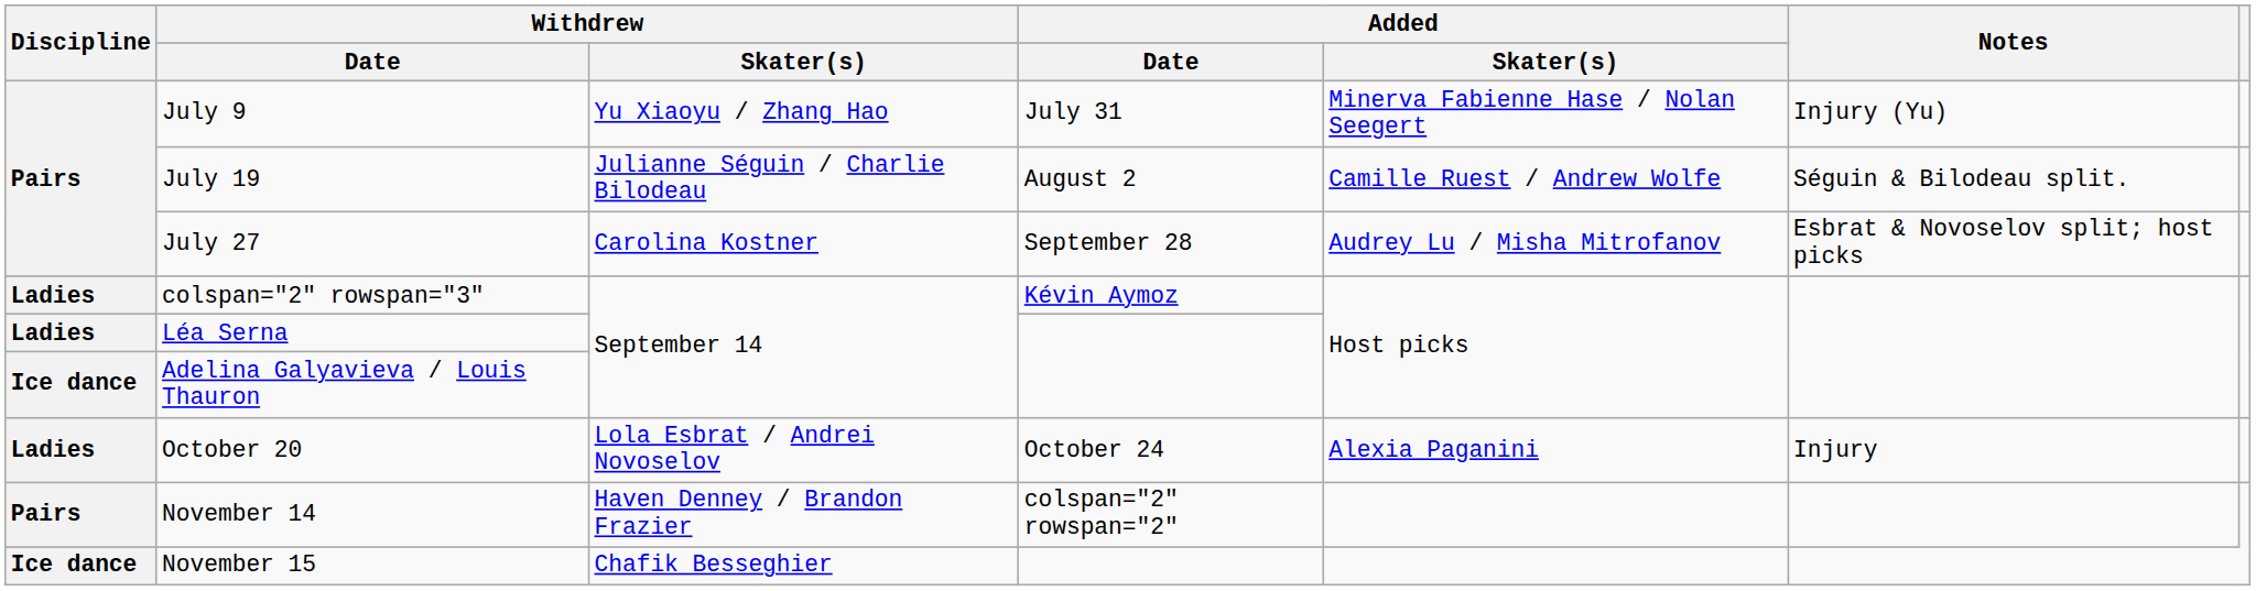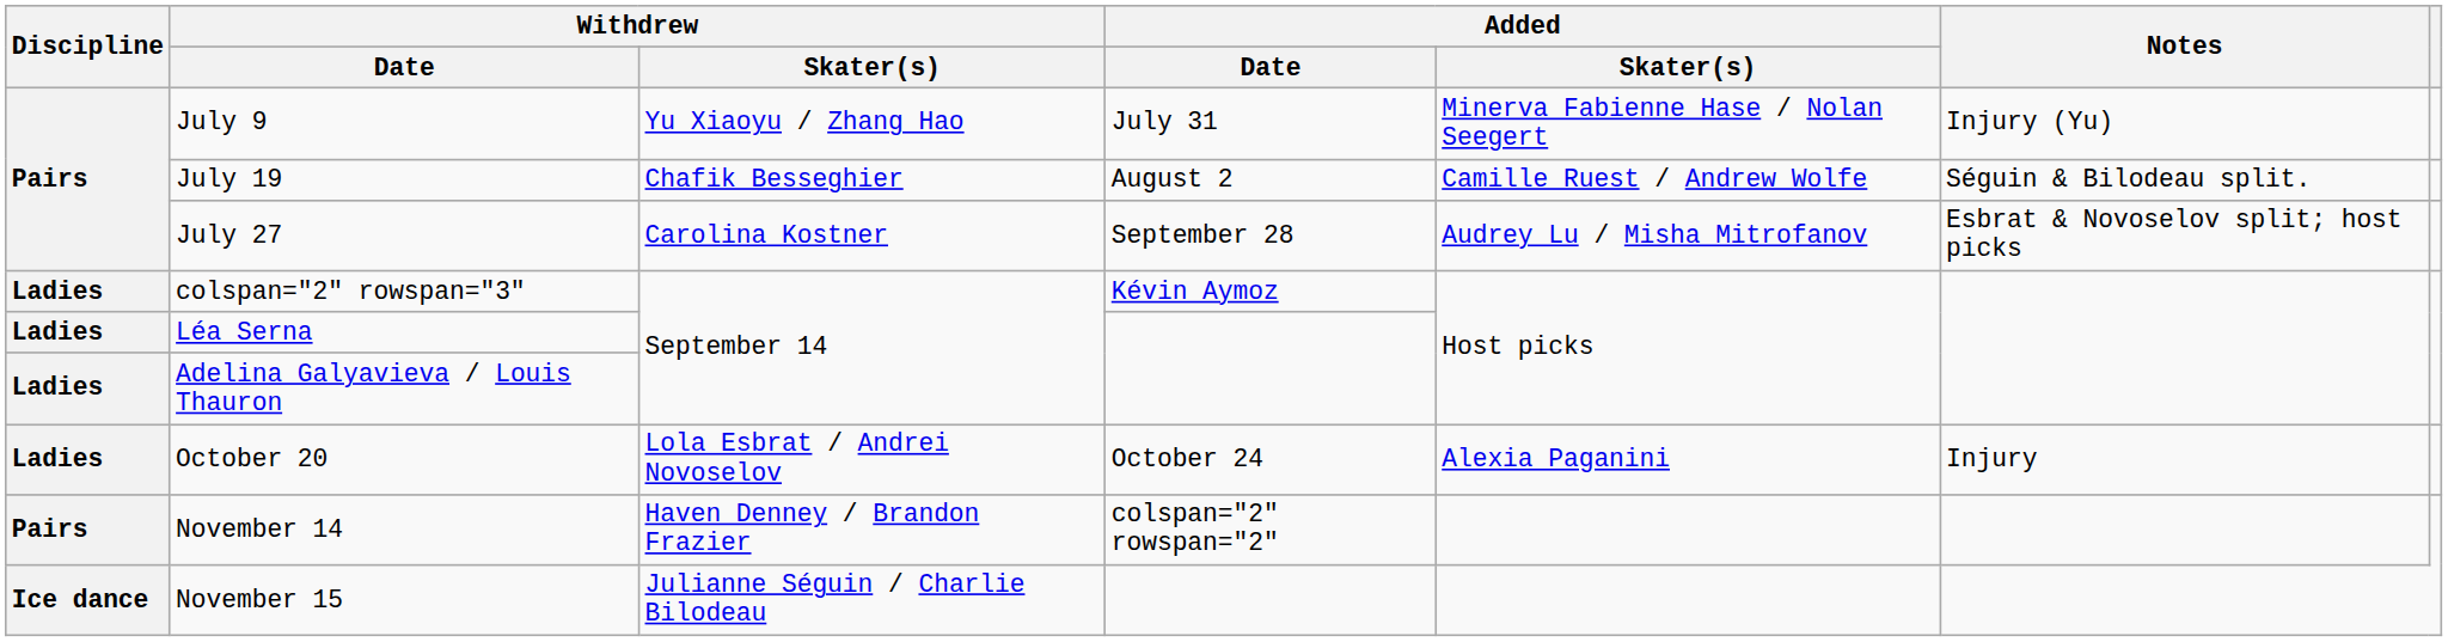July 19 | Withdrew / Skater(s): Julianne Séguin / Charlie Bilodeau -> Chafik Besseghier
Adelina Galyavieva / Louis Thauron | Discipline: Ice dance -> Ladies
November 15 | Withdrew / Skater(s): Chafik Besseghier -> Julianne Séguin / Charlie Bilodeau
